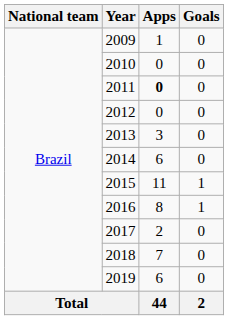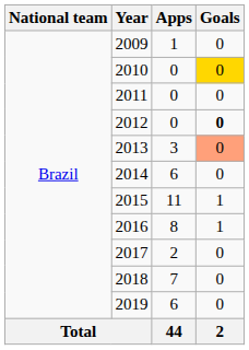2010 | Goals: no background -> gold background
2011 | Apps: bold -> normal
2012 | Goals: normal -> bold
2013 | Goals: no background -> lightsalmon background
